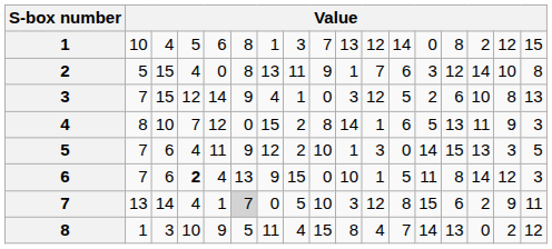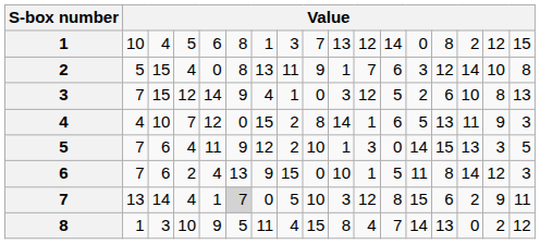row 5 | column 2: 8 -> 4
row 7 | column 4: bold -> normal
